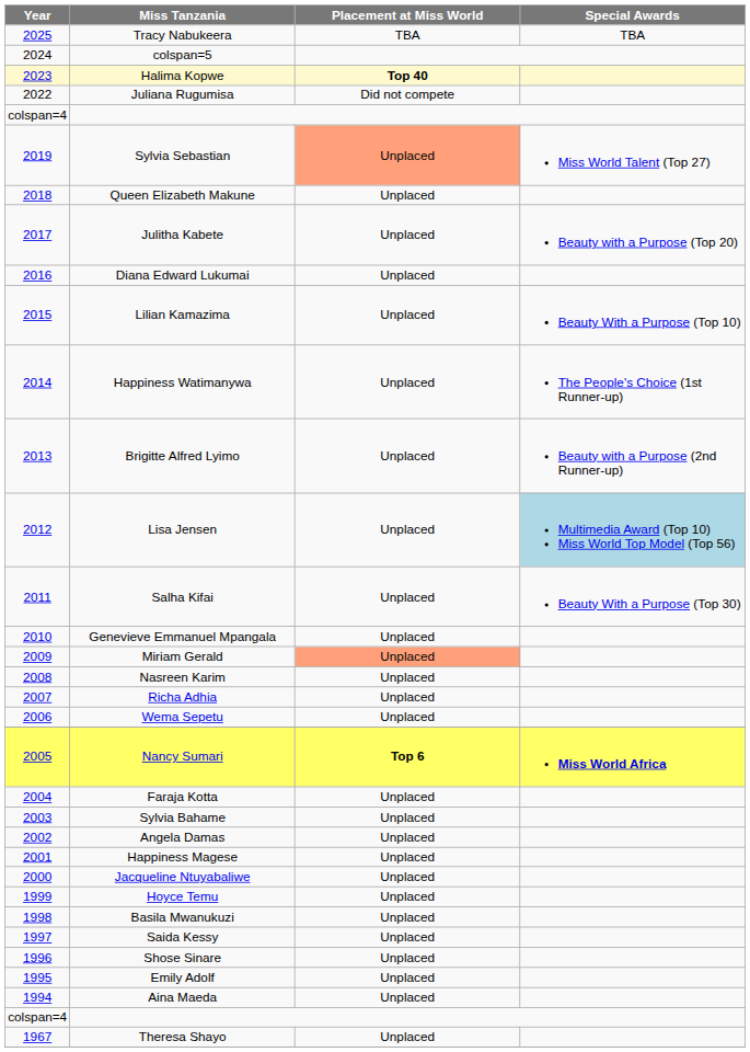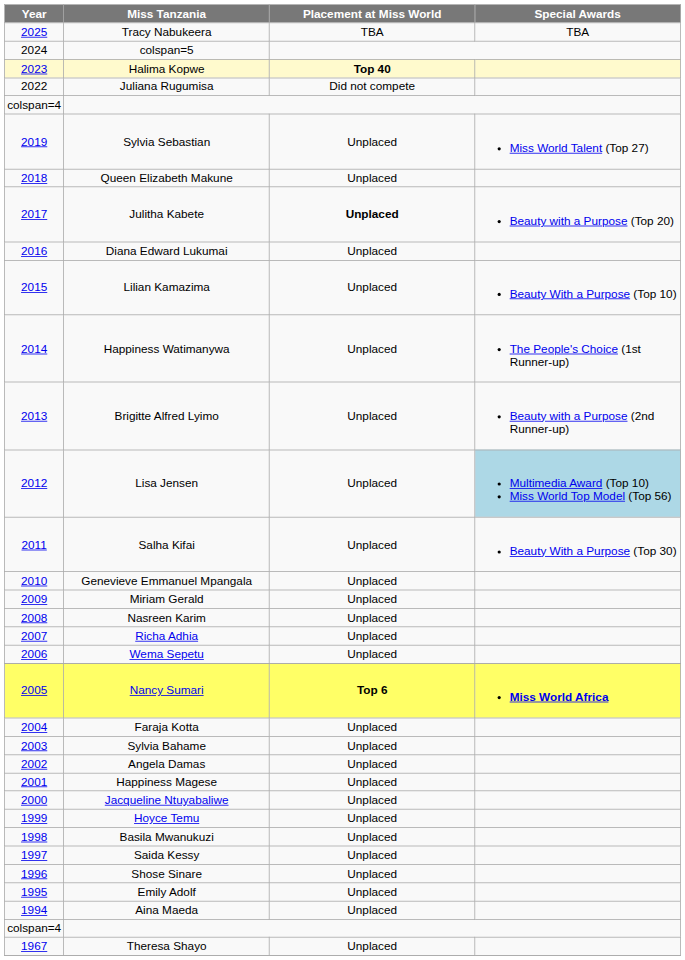Sylvia Sebastian | Placement at Miss World: lightsalmon background -> no background
Julitha Kabete | Placement at Miss World: normal -> bold
Miriam Gerald | Placement at Miss World: lightsalmon background -> no background
